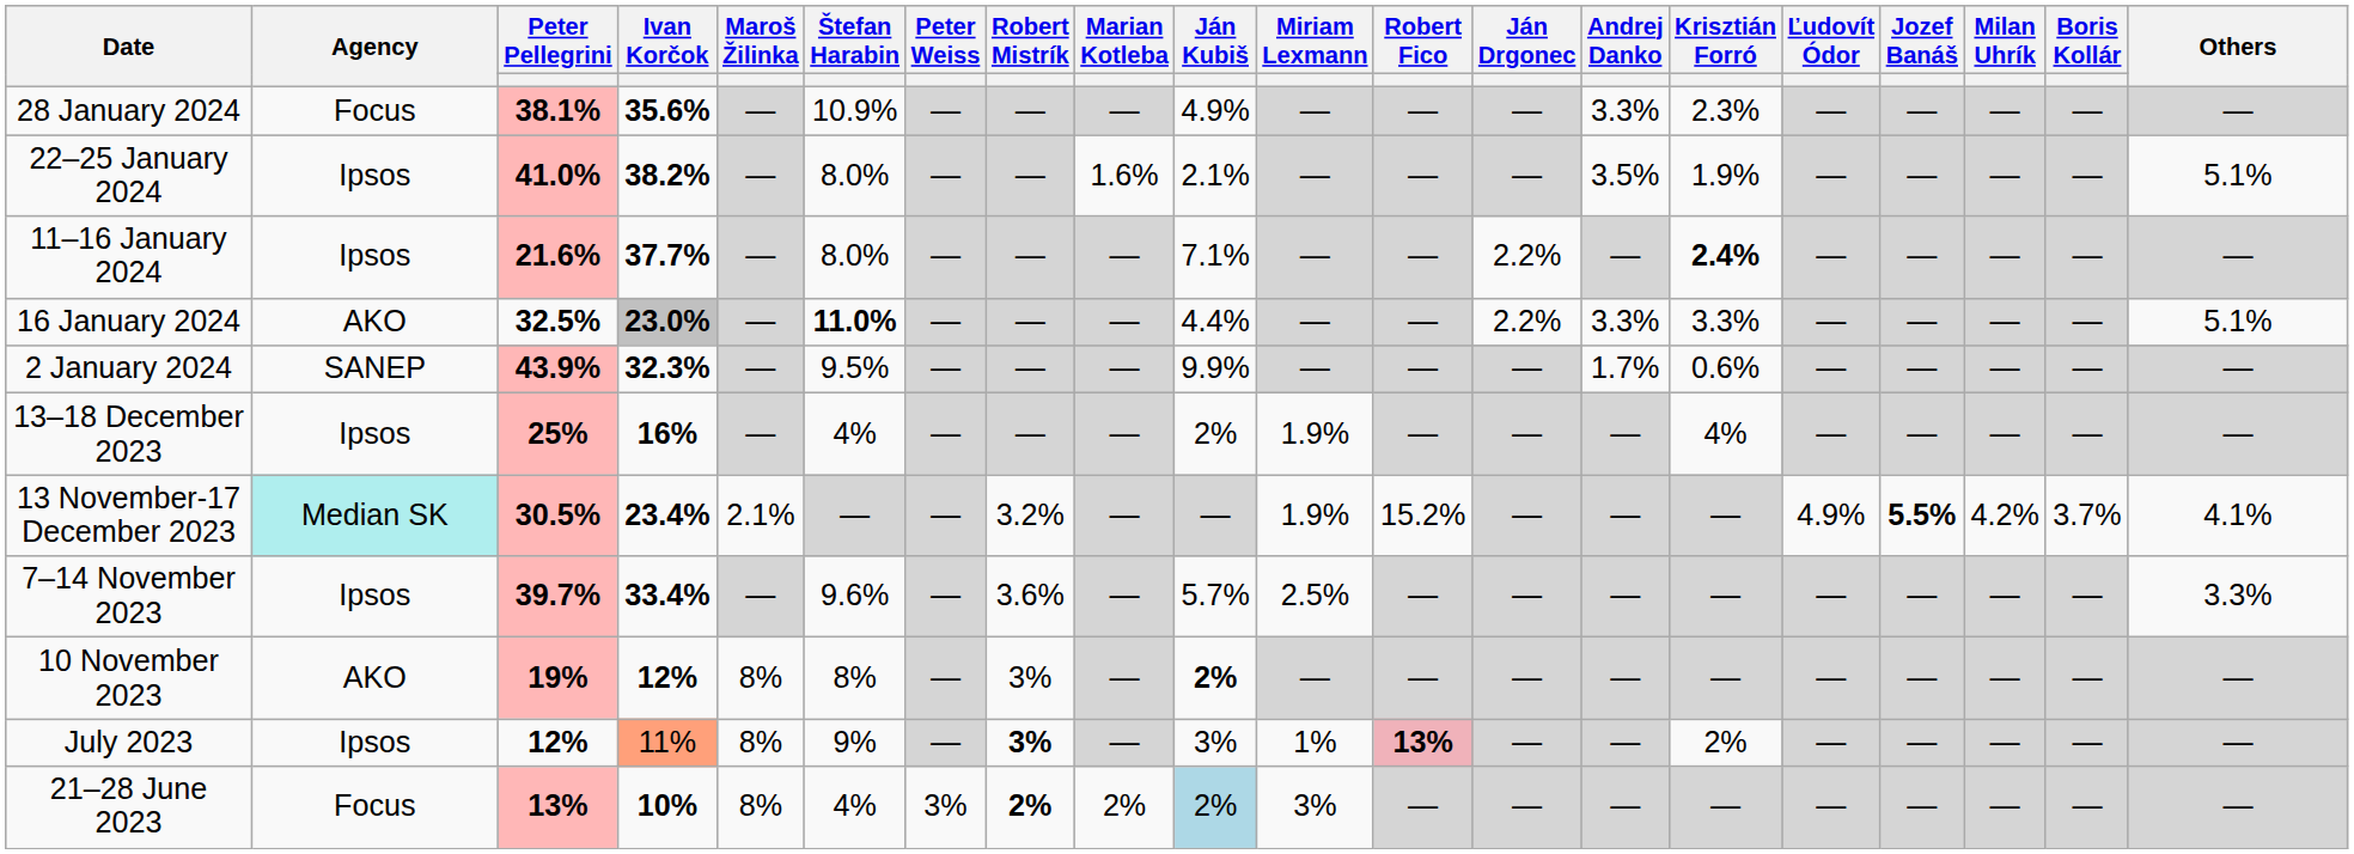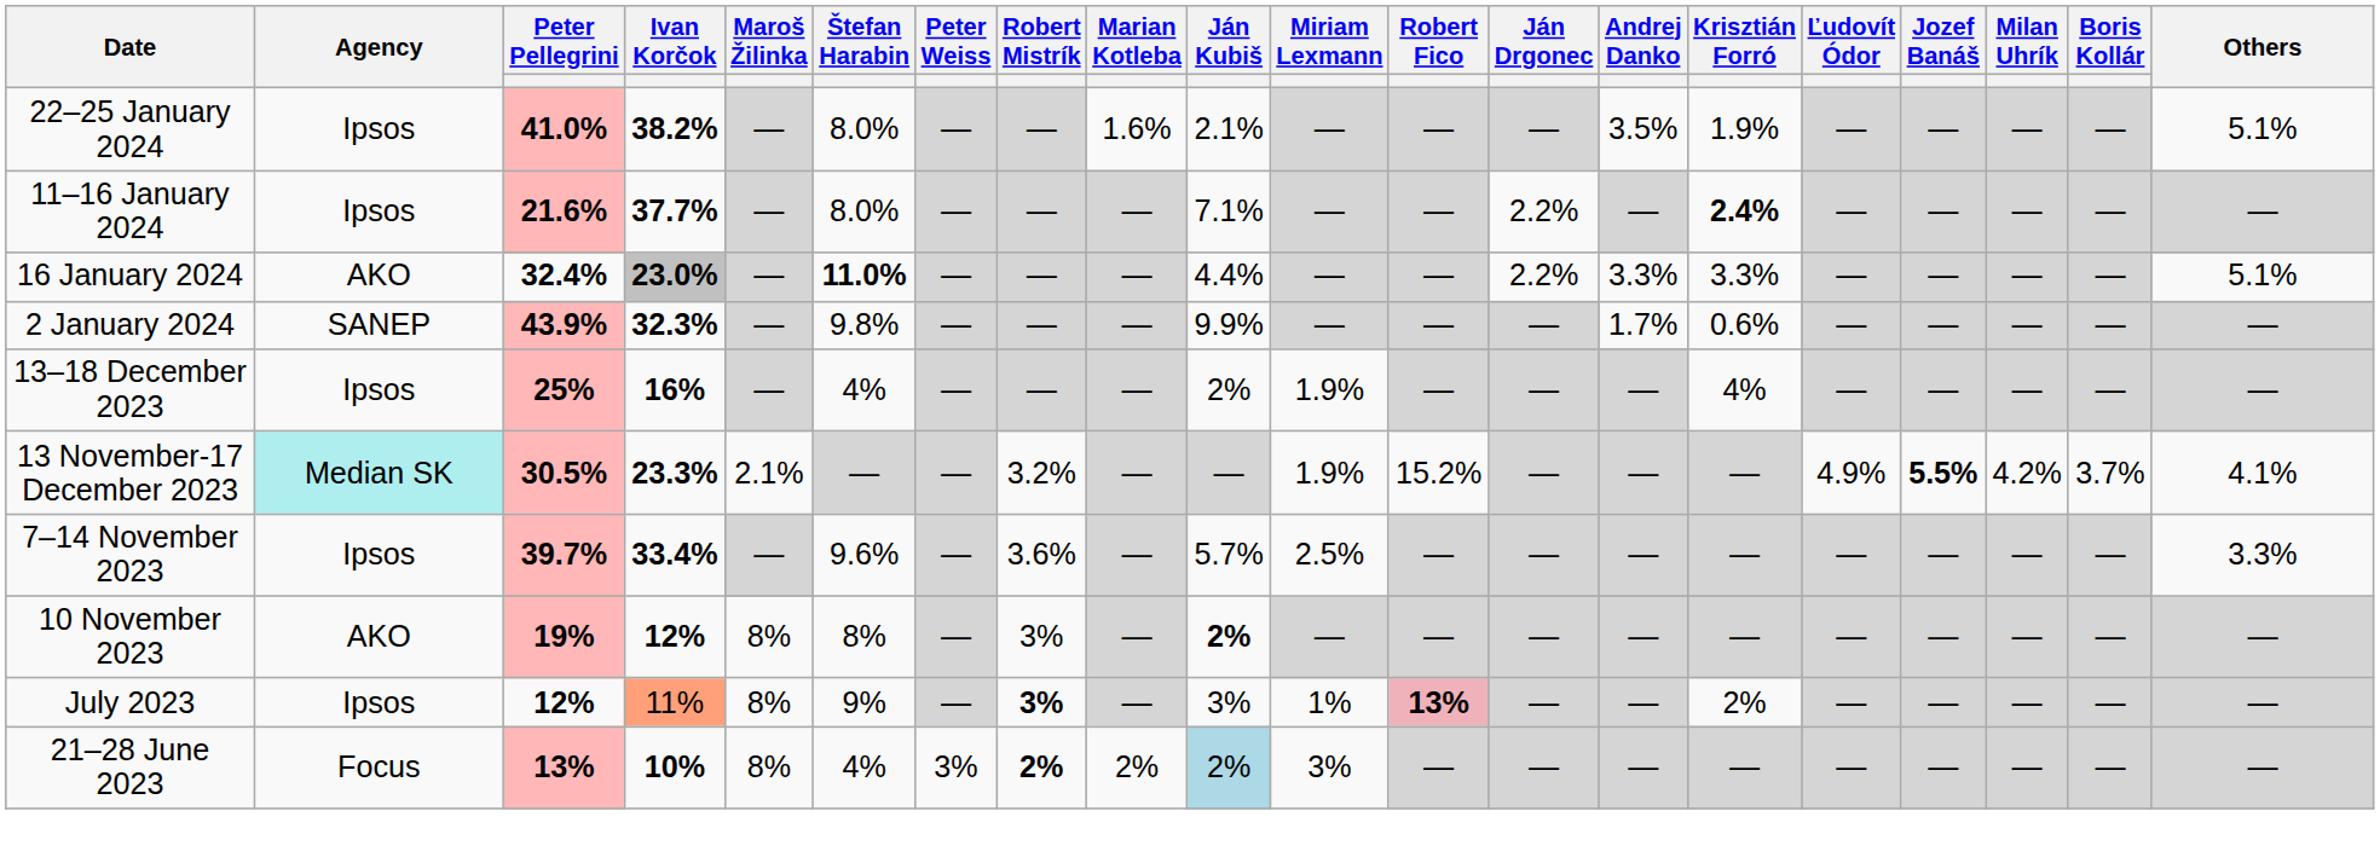- row: 28 January 2024 | Focus | 38.1% | 35.6% | — | 10.9% | — | — | — | 4.9% | — | — | — | 3.3% | 2.3% | — | — | — | — | —
16 January 2024 | Peter Pellegrini: 32.5% -> 32.4%
2 January 2024 | Štefan Harabin: 9.5% -> 9.8%
13 November-17 December 2023 | Ivan Korčok: 23.4% -> 23.3%
